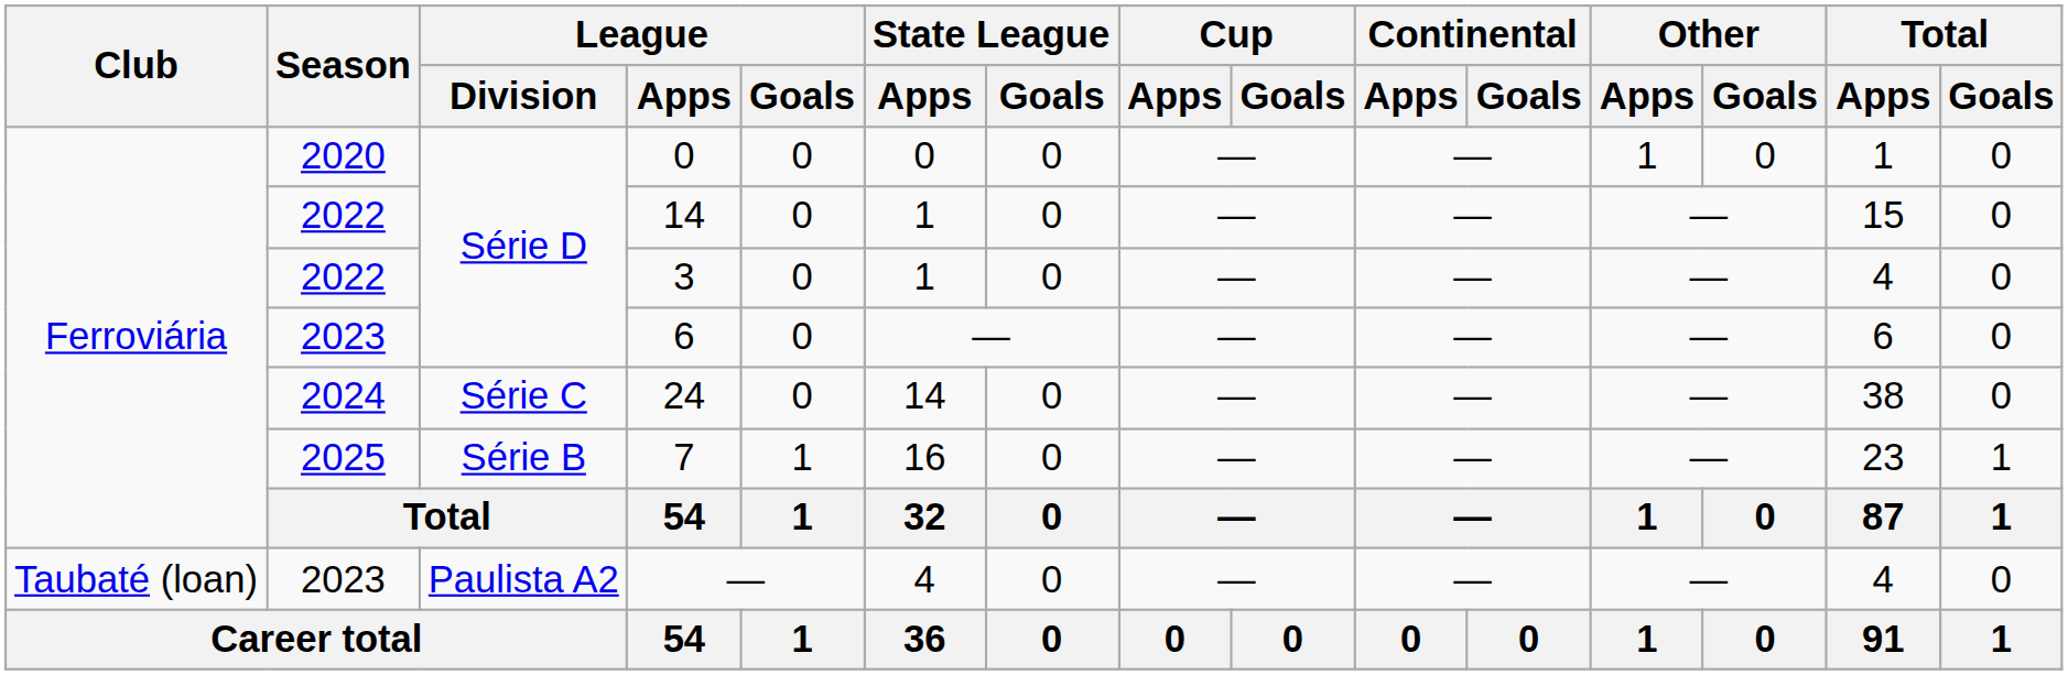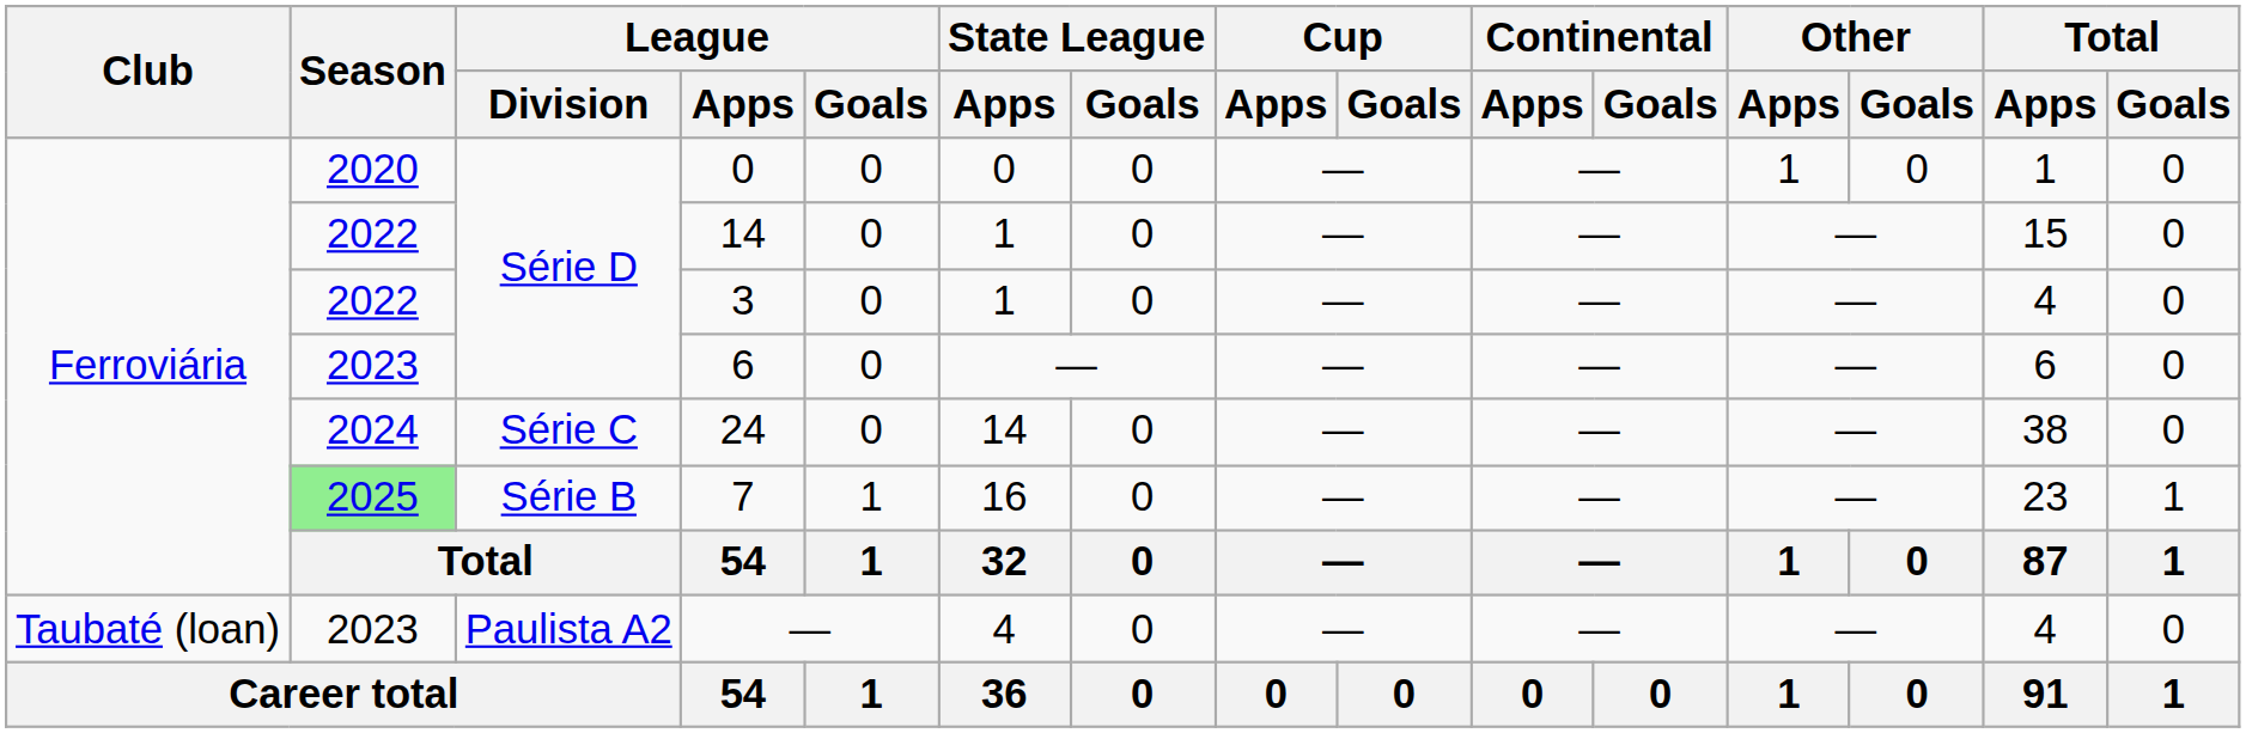7 | Season: no background -> lightgreen background
